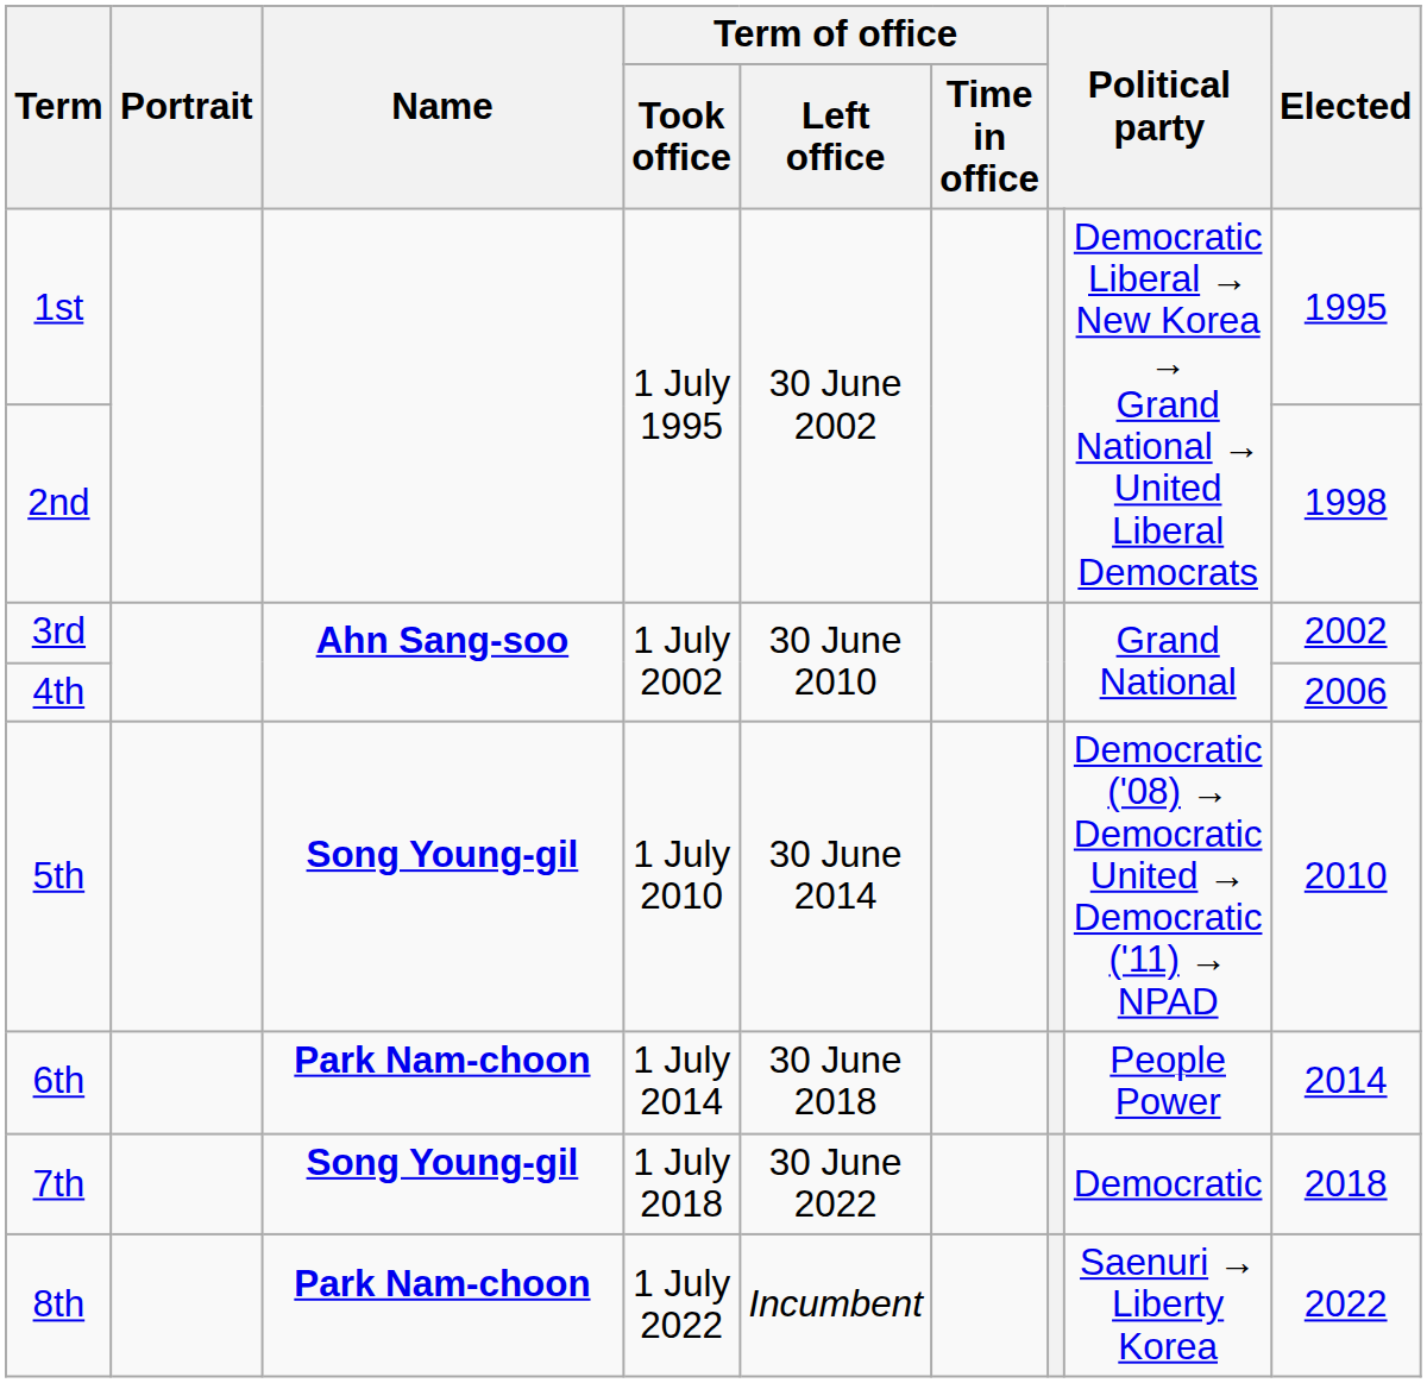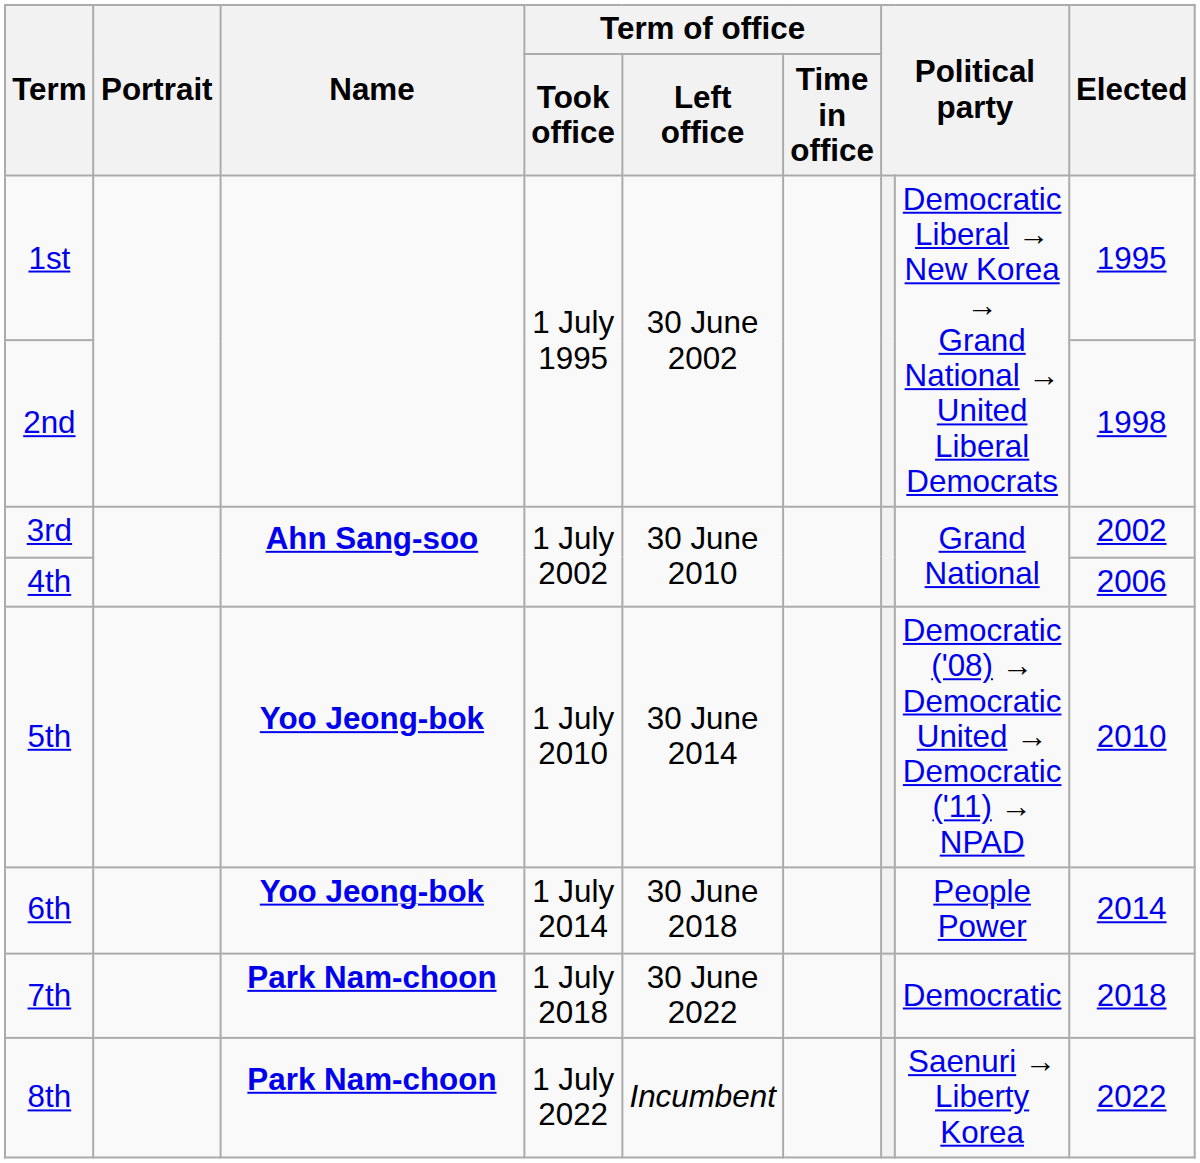5th | Name: Song Young-gil -> Yoo Jeong-bok
6th | Name: Park Nam-choon -> Yoo Jeong-bok
7th | Name: Song Young-gil -> Park Nam-choon
